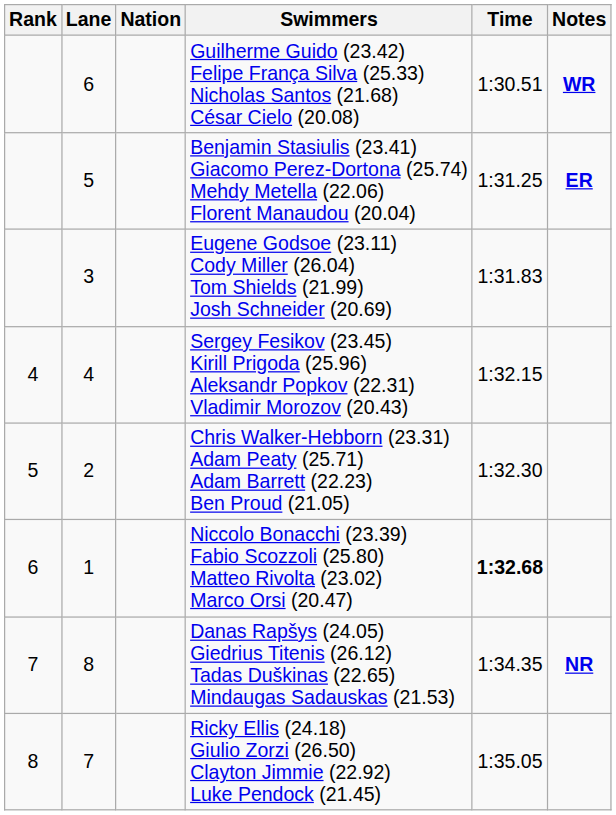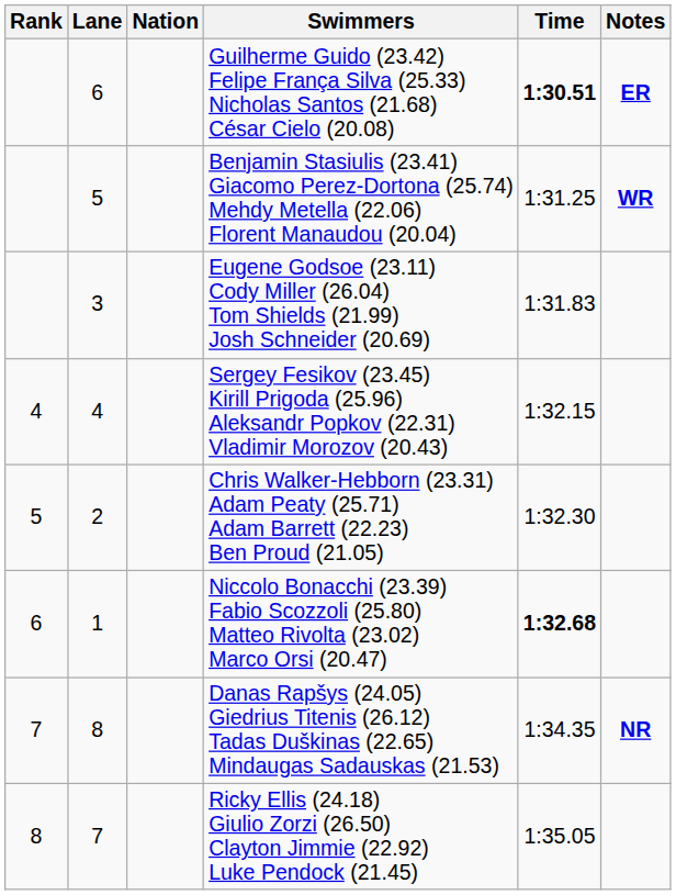row 2 | Time: normal -> bold
row 2 | Notes: WR -> ER
row 3 | Notes: ER -> WR
